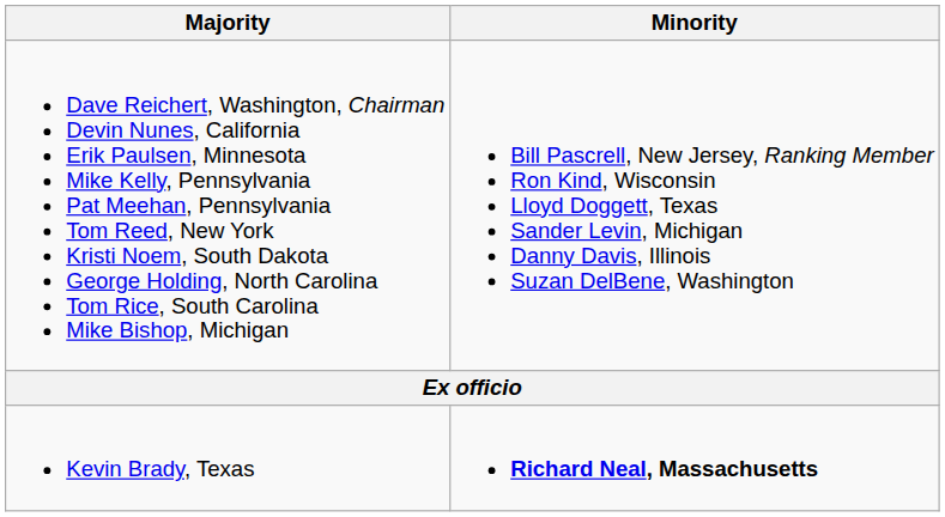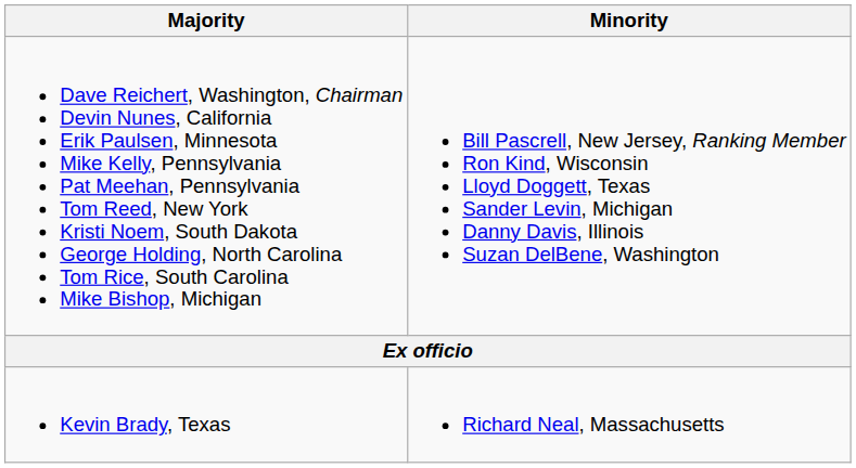Kevin Brady, Texas | Minority: bold -> normal
